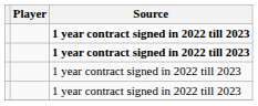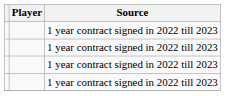row 2 | Source: bold -> normal
row 3 | Source: bold -> normal
